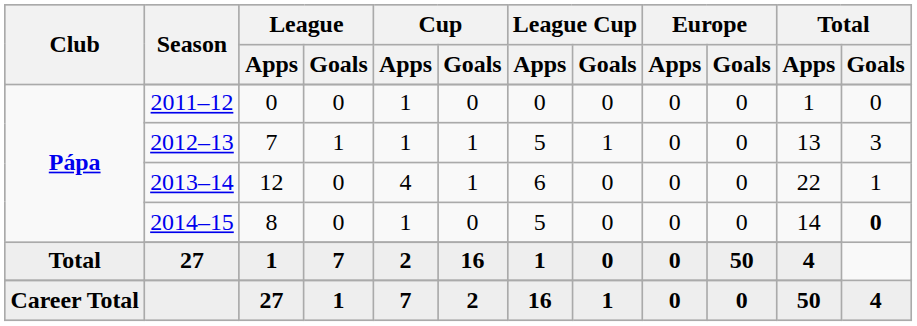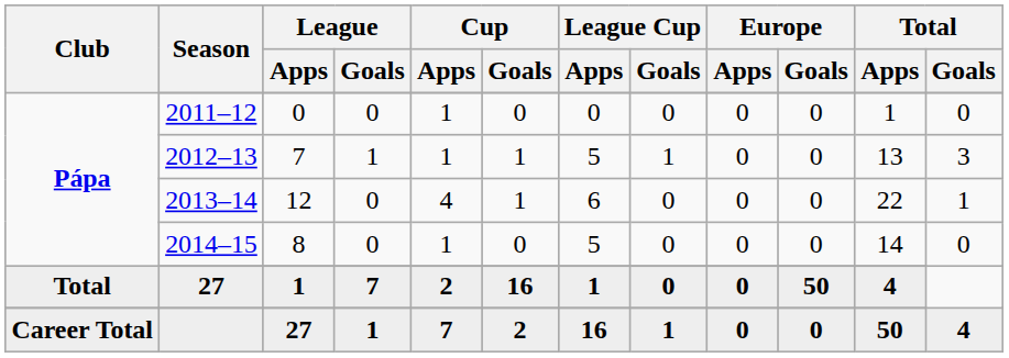8 | Total / Goals: bold -> normal
